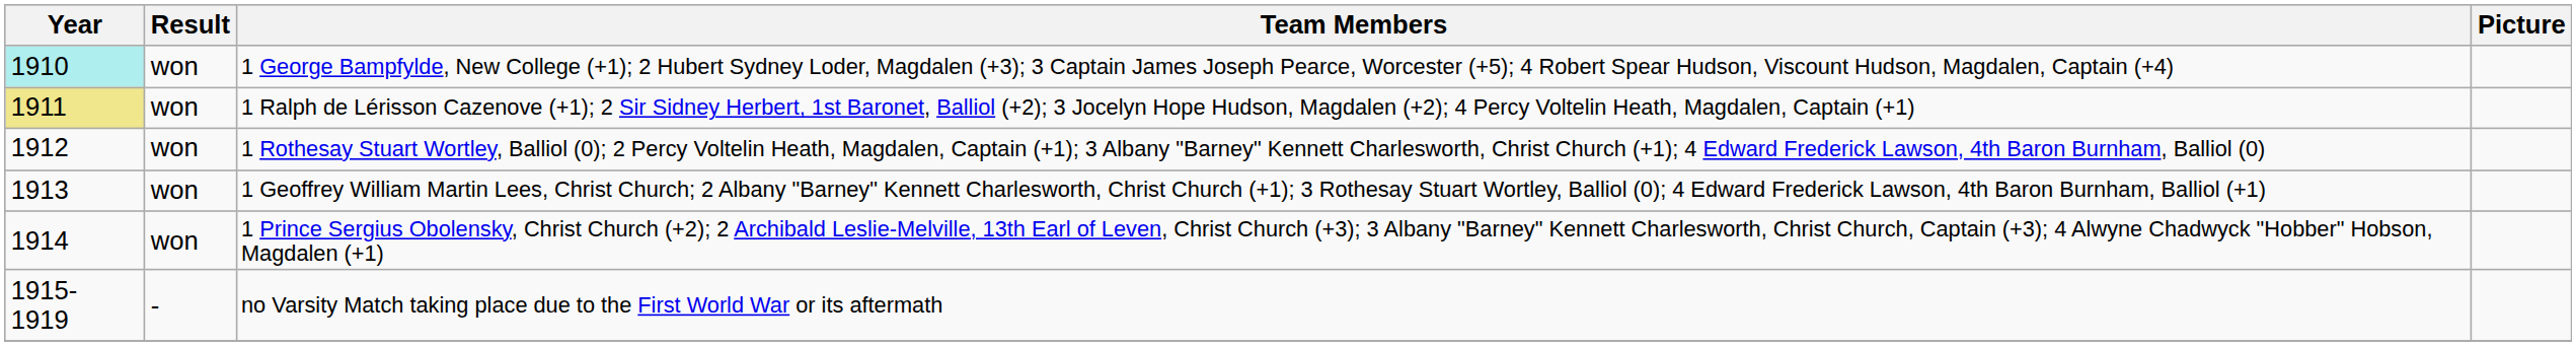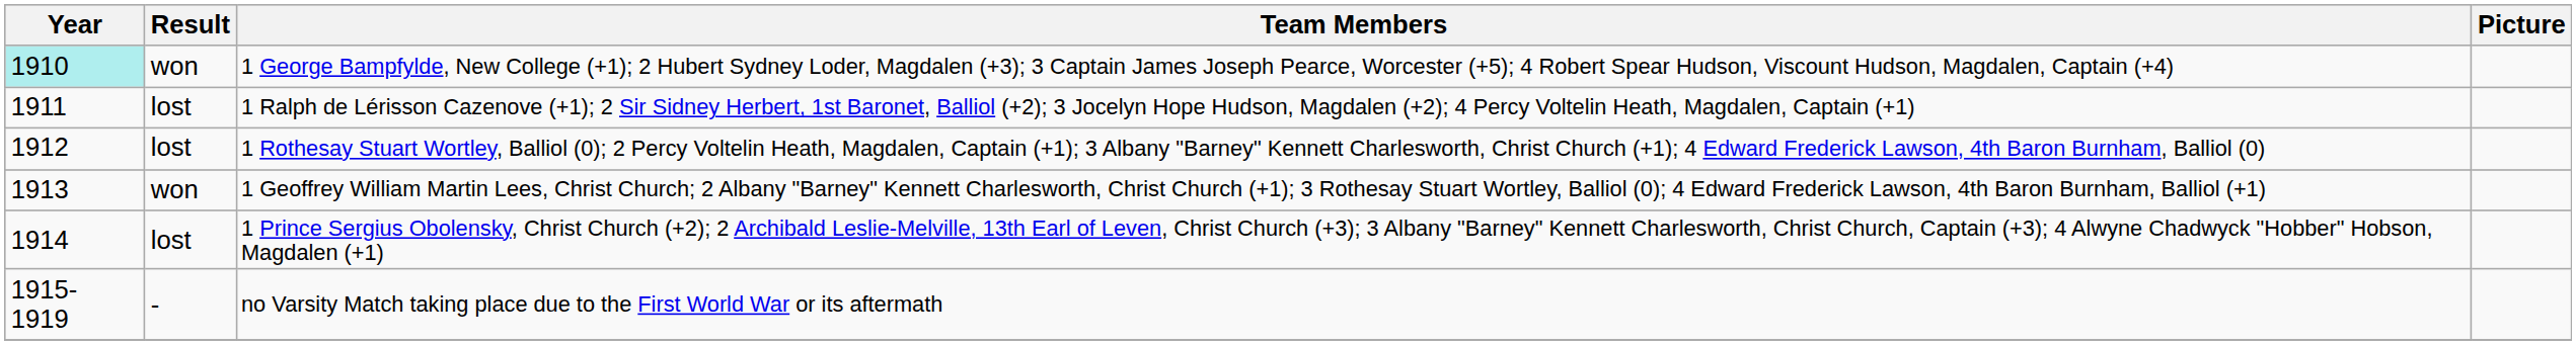row 3 | Year: khaki background -> no background
row 3 | Result: won -> lost
row 4 | Result: won -> lost
row 6 | Result: won -> lost
